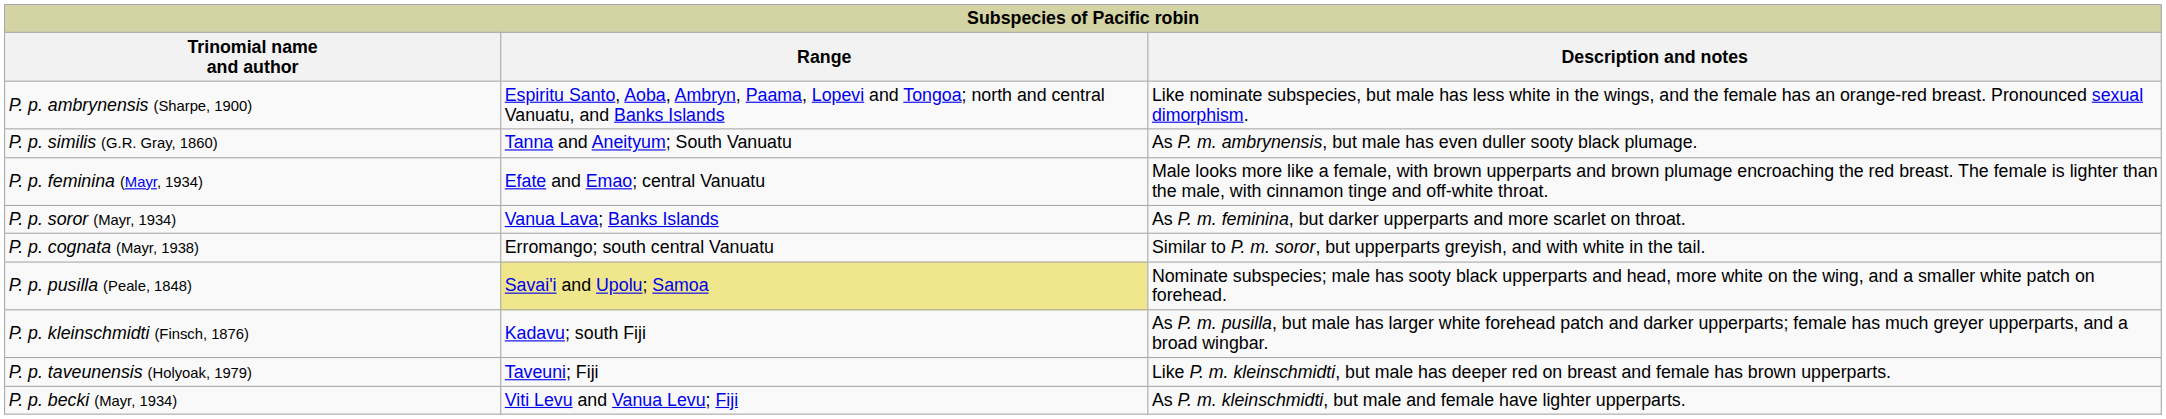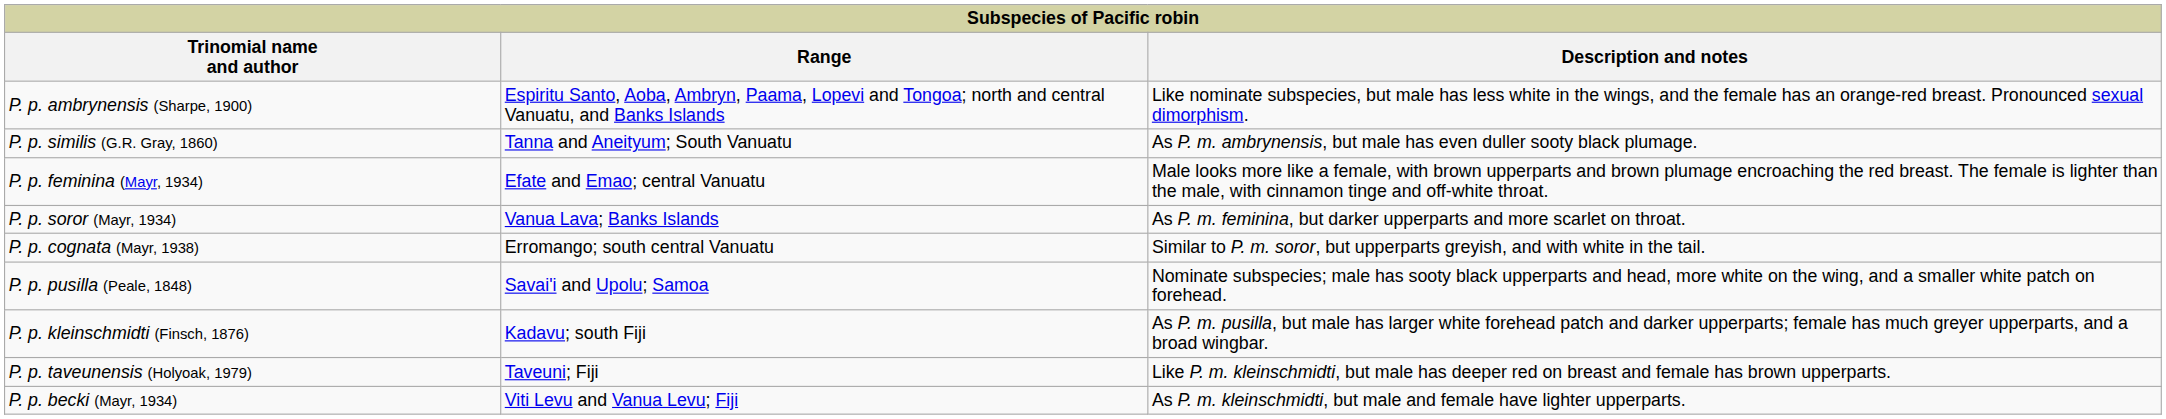P. p. pusilla (Peale, 1848) | Range: khaki background -> no background
